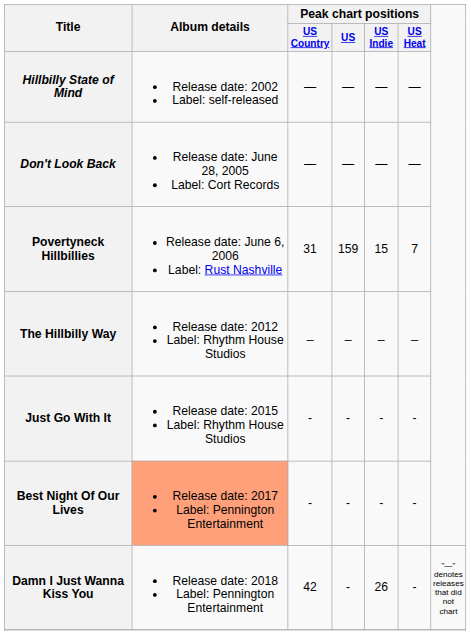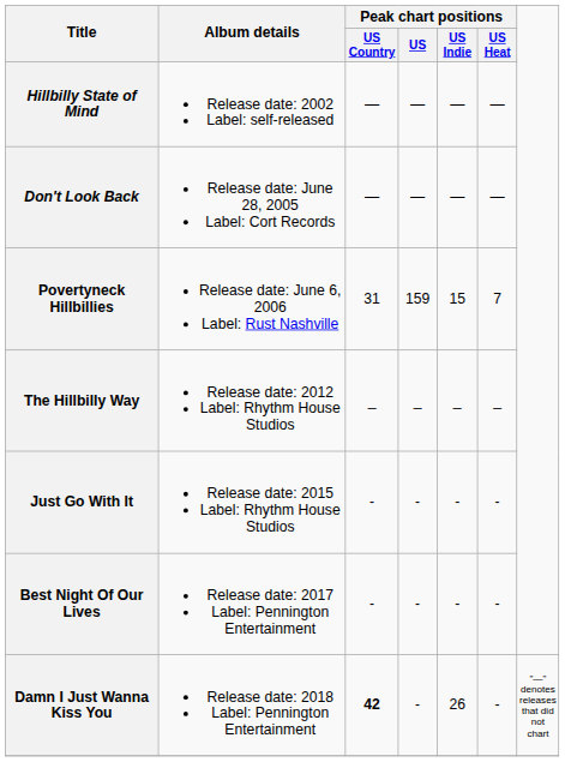Best Night Of Our Lives | Album details: lightsalmon background -> no background
Damn I Just Wanna Kiss You | Peak chart positions / US Country: normal -> bold
